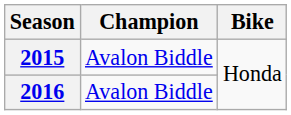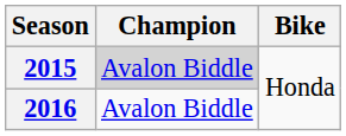2015 | Champion: no background -> lightgrey background
